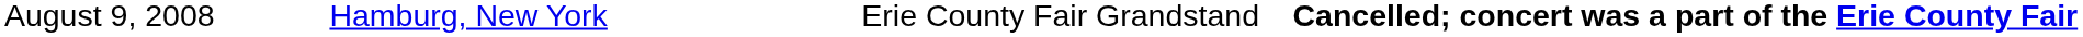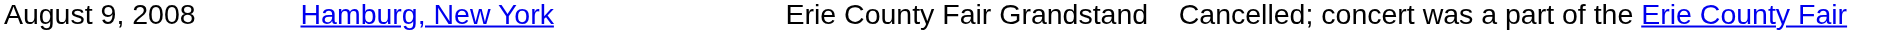August 9, 2008 | column 4: bold -> normal
